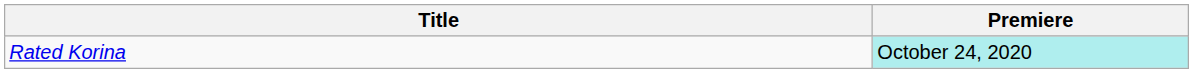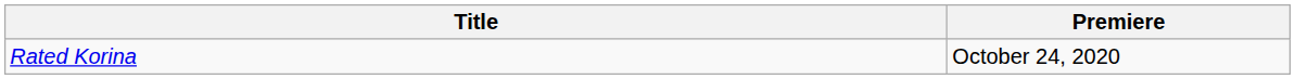Rated Korina | Premiere: paleturquoise background -> no background
